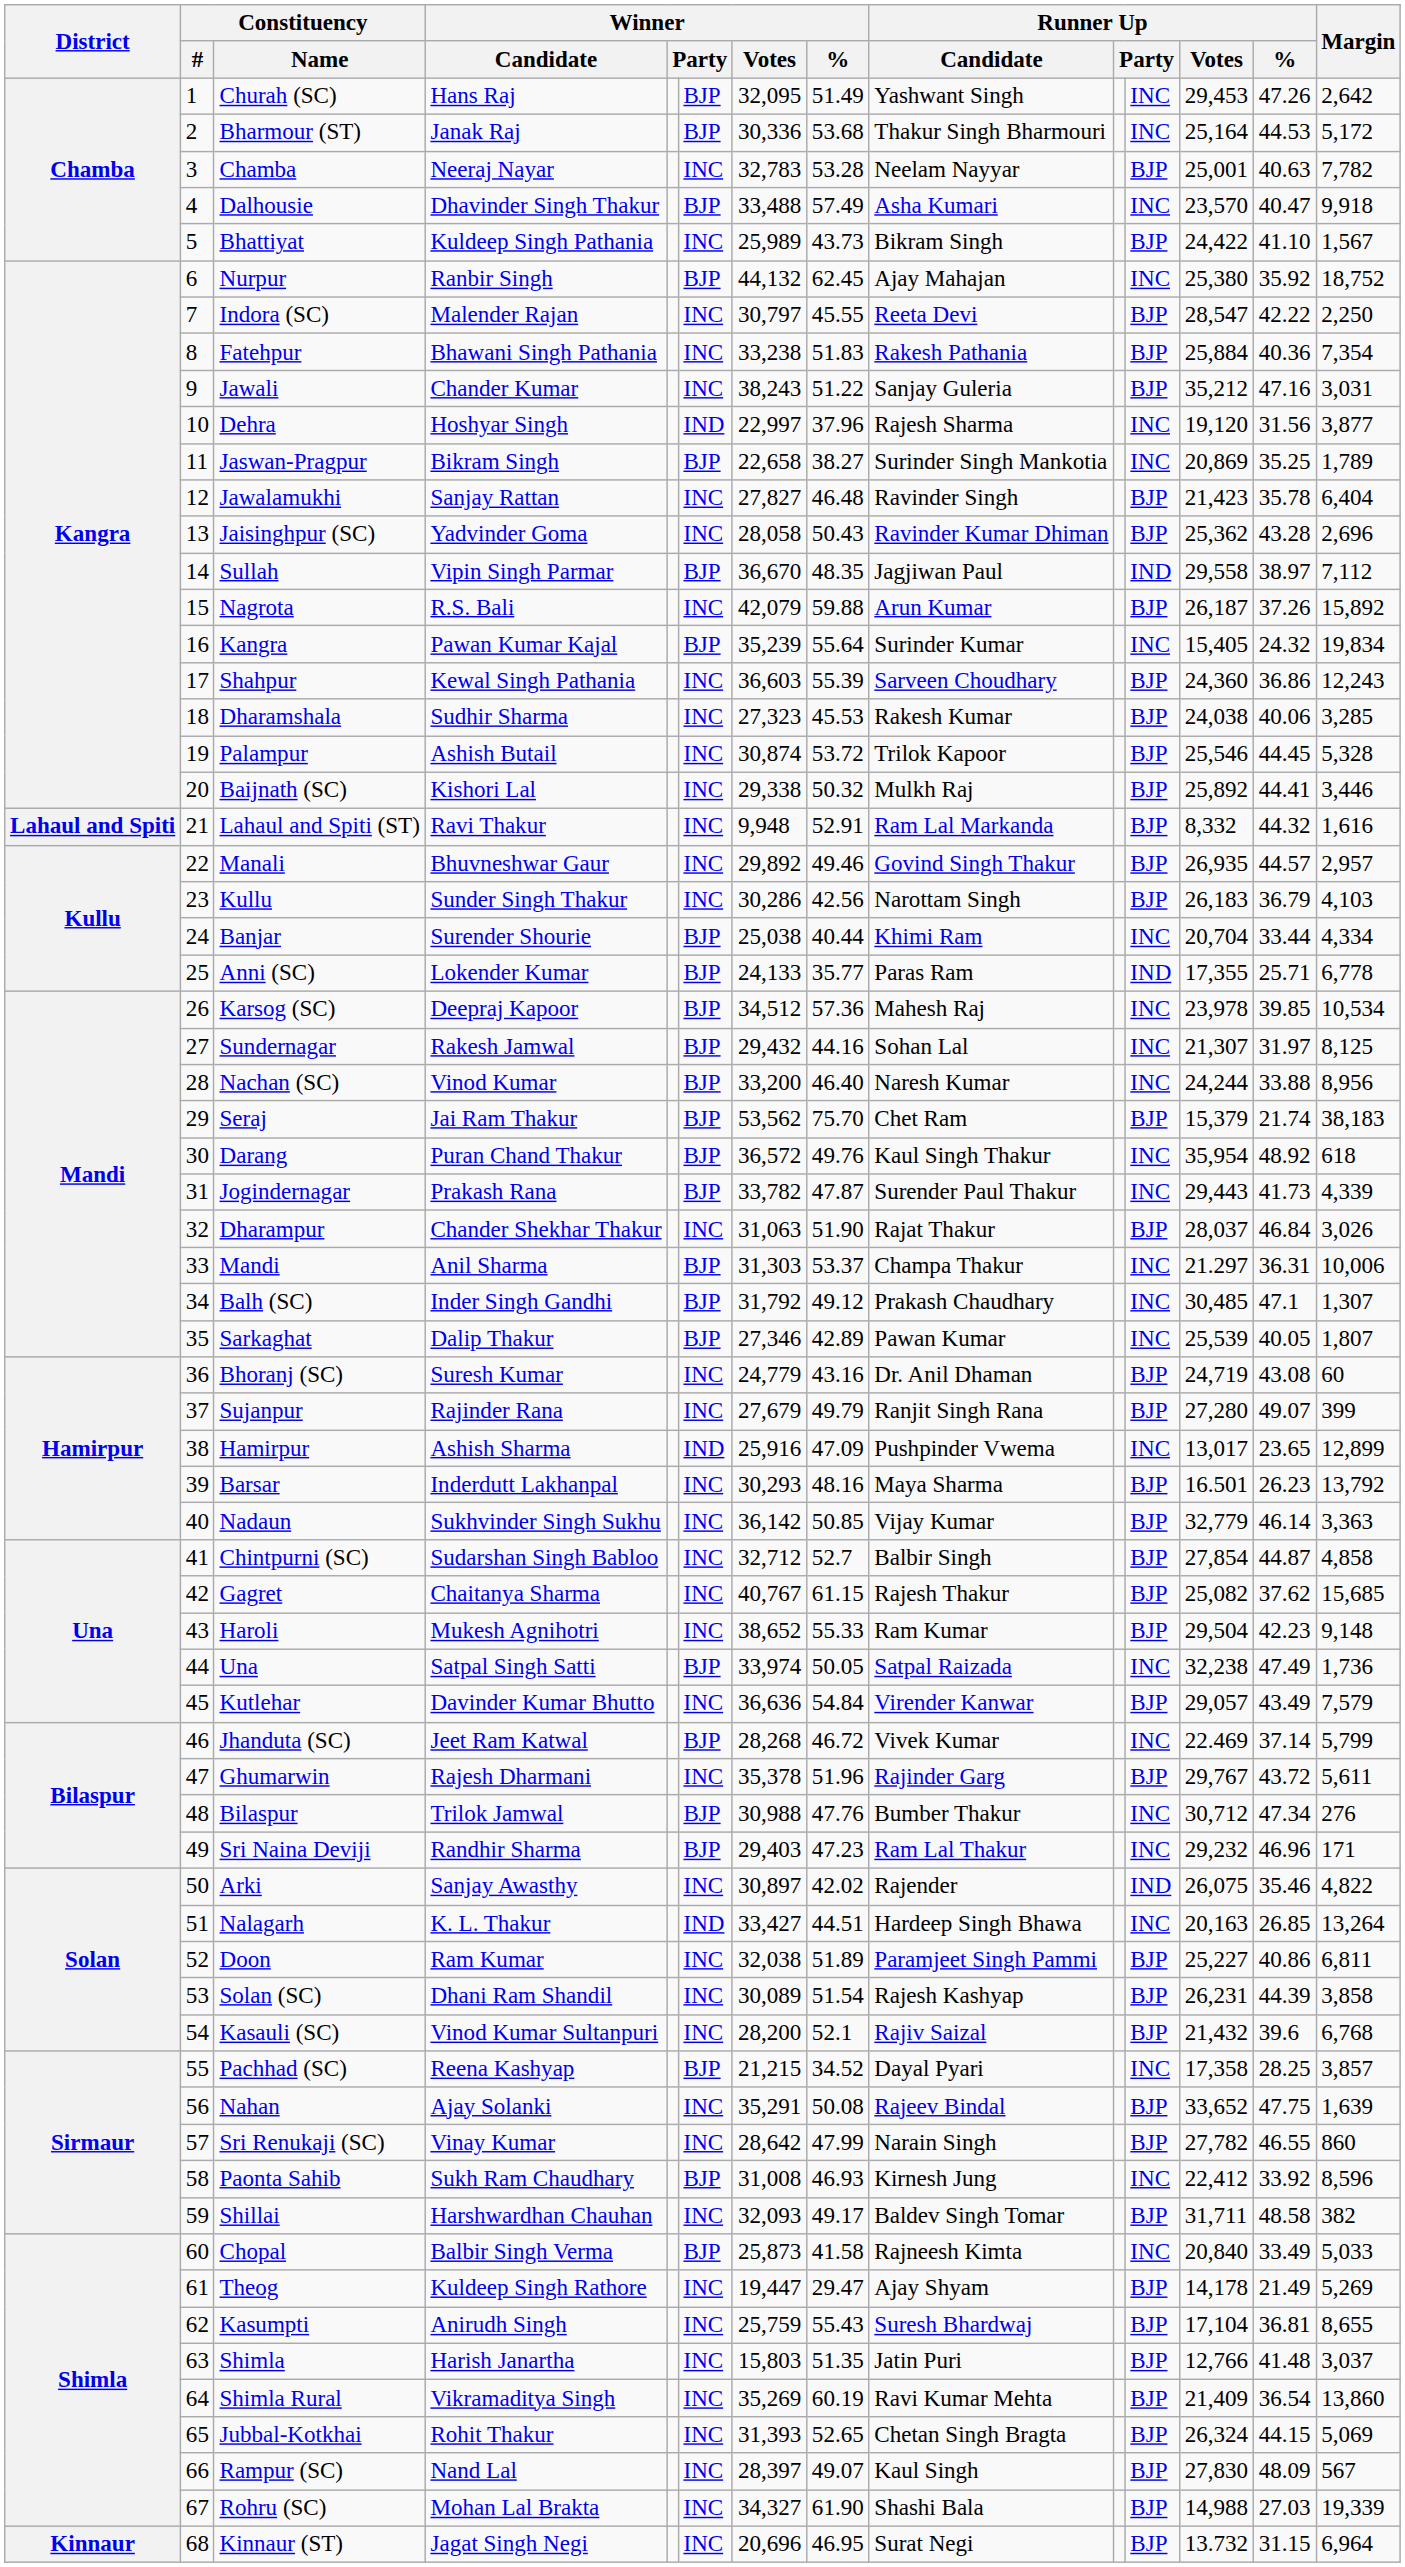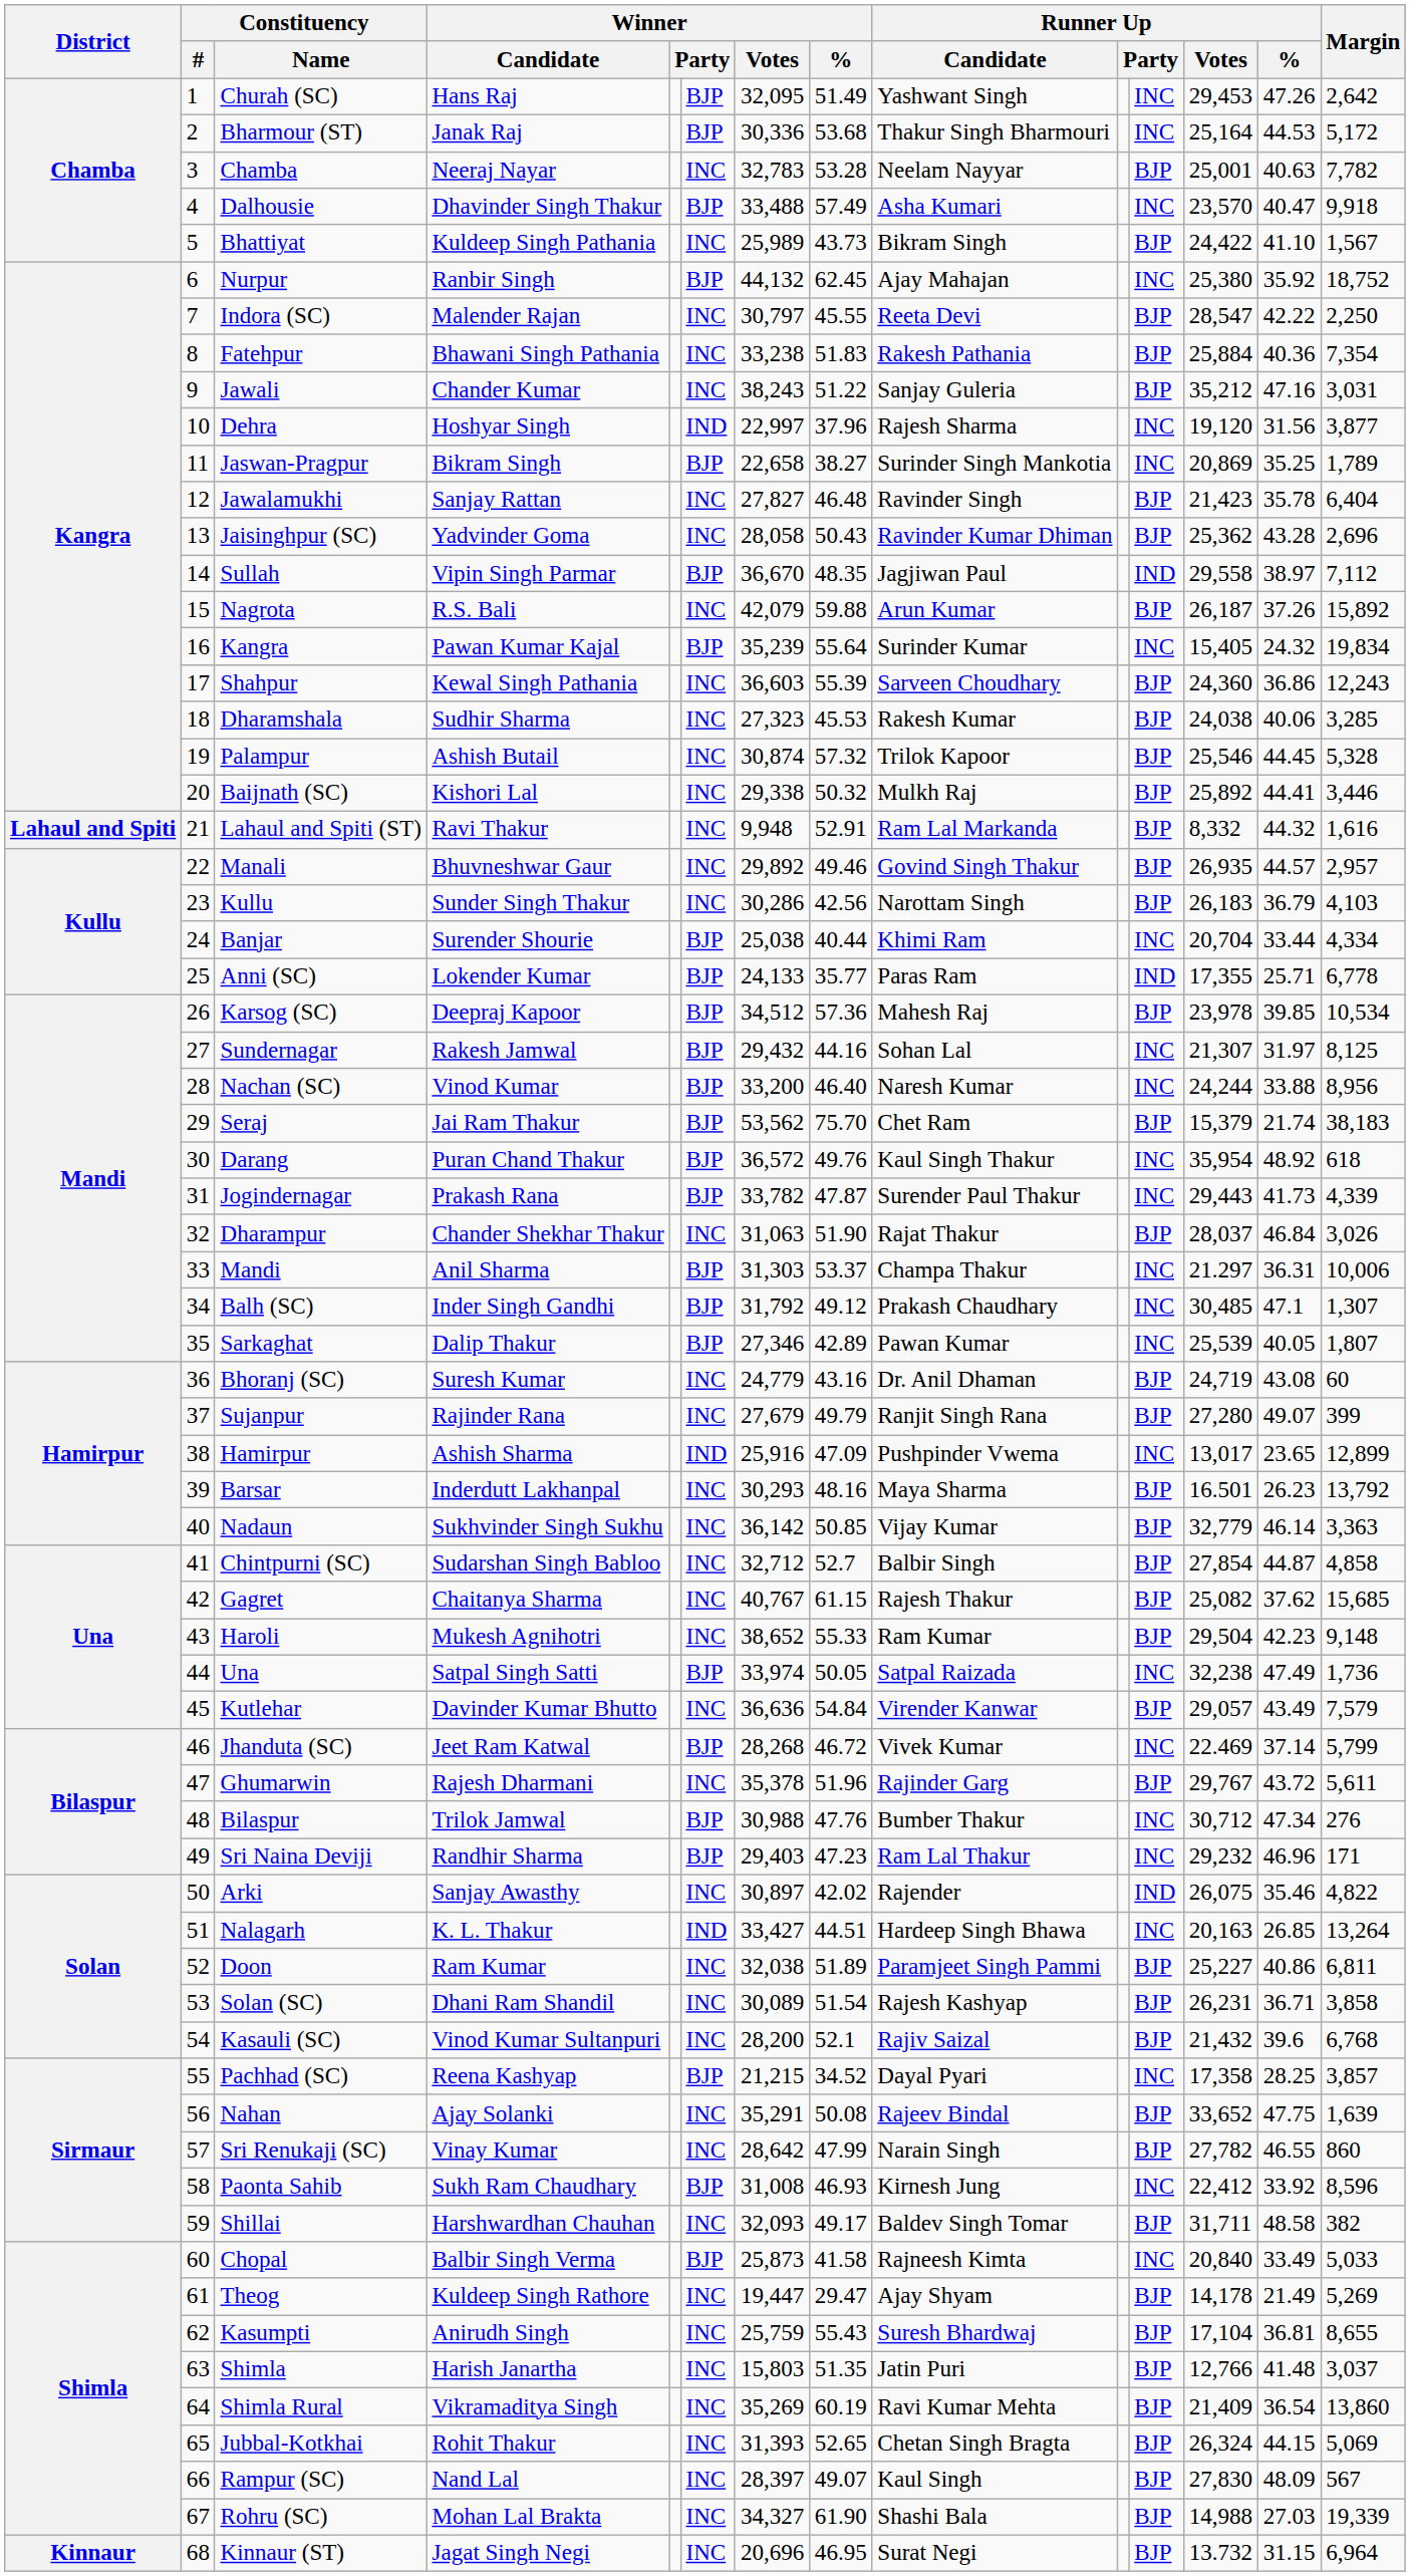Palampur | Winner / %: 53.72 -> 57.32
Karsog (SC) | column 11: INC -> BJP
Solan (SC) | Runner Up / %: 44.39 -> 36.71
